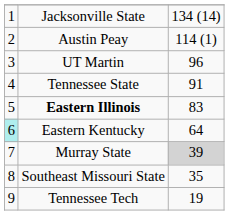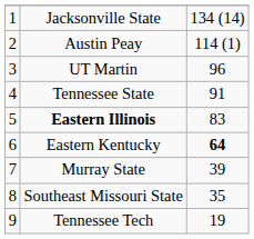Eastern Kentucky | column 1: paleturquoise background -> no background
Eastern Kentucky | column 3: normal -> bold
Murray State | column 3: lightgrey background -> no background
